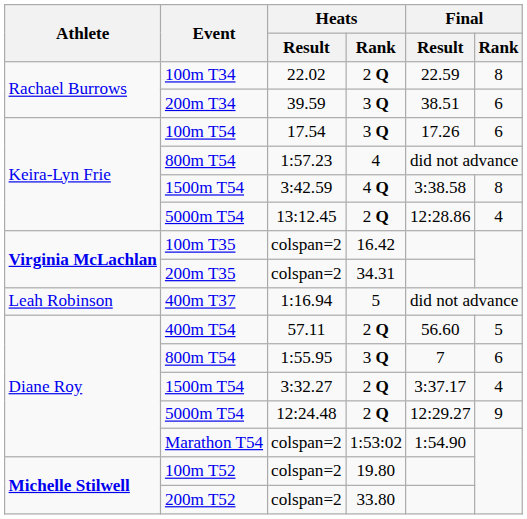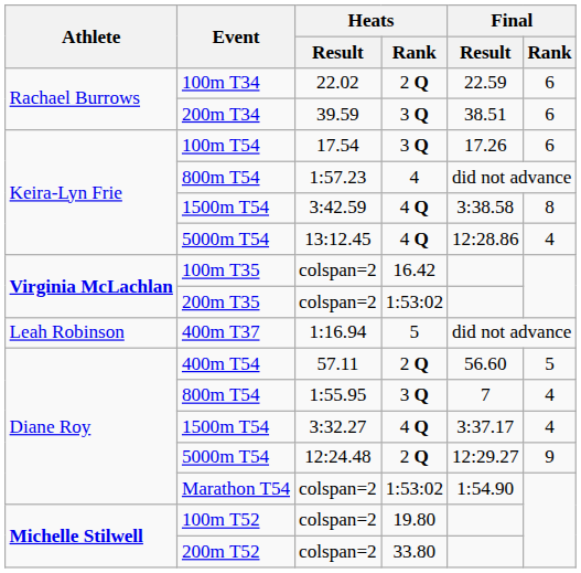100m T34 | Final / Rank: 8 -> 6
5000m T54 / 13:12.45 | Heats / Rank: 2 Q -> 4 Q
200m T35 | Heats / Rank: 34.31 -> 1:53:02
800m T54 / 1:55.95 | Final / Rank: 6 -> 4
1500m T54 / 3:32.27 | Heats / Rank: 2 Q -> 4 Q
